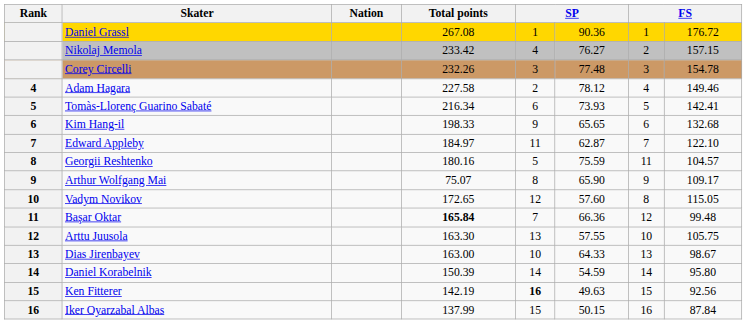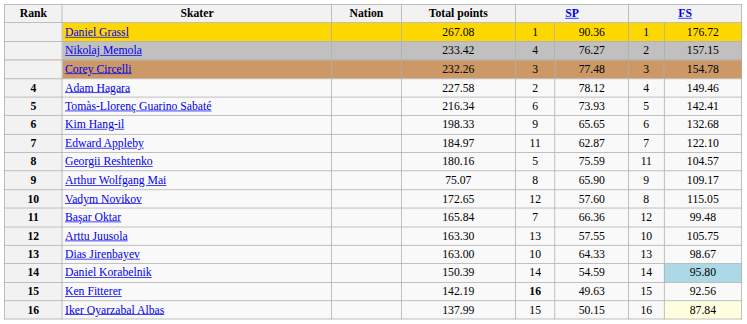Başar Oktar | Total points: bold -> normal
Daniel Korabelnik | column 8: no background -> lightblue background
Iker Oyarzabal Albas | column 8: no background -> lightyellow background
